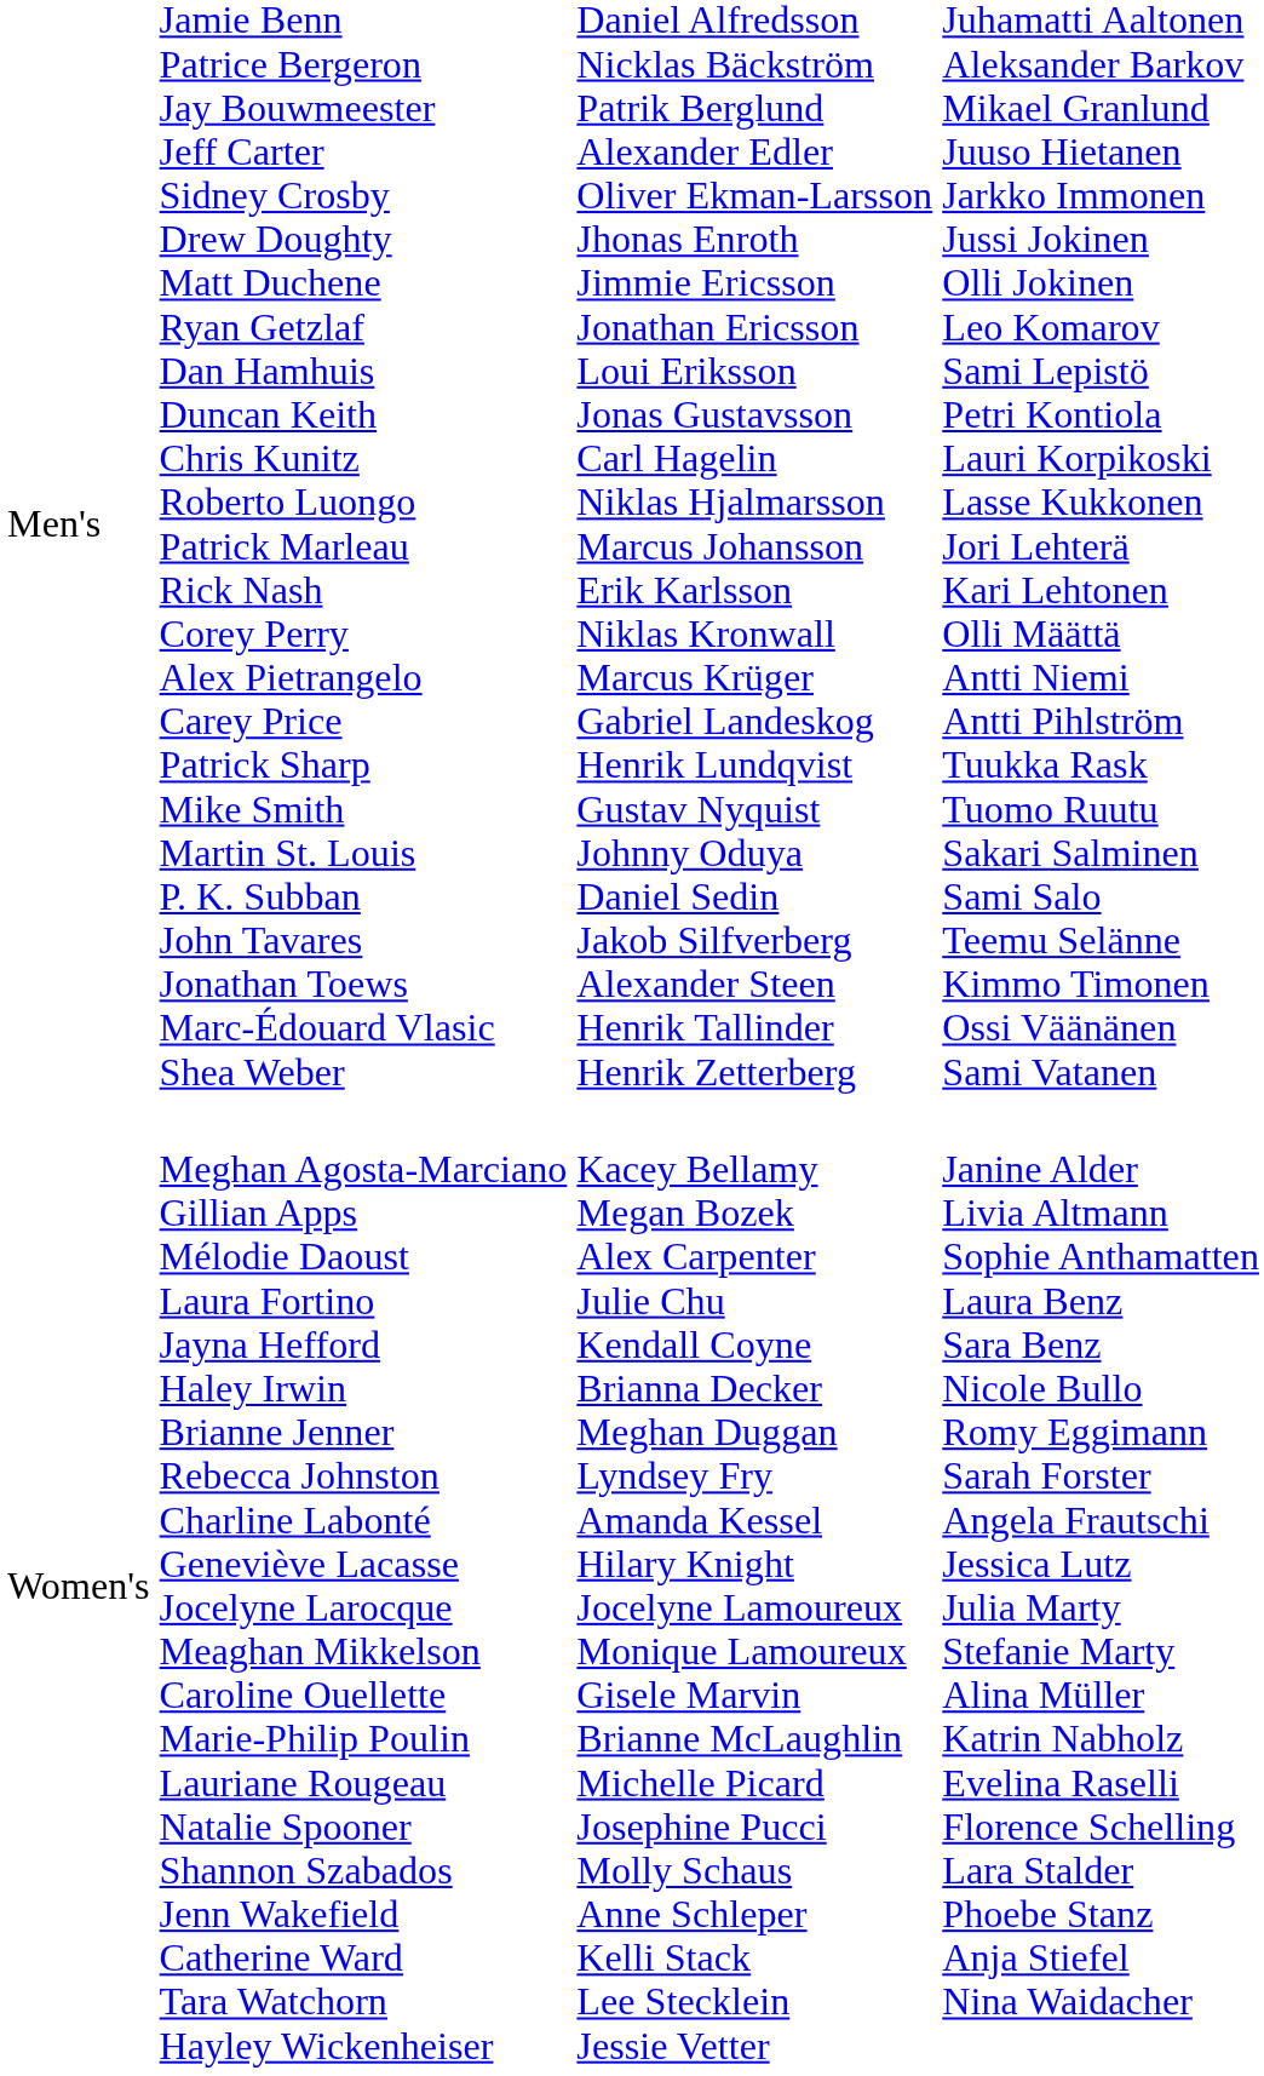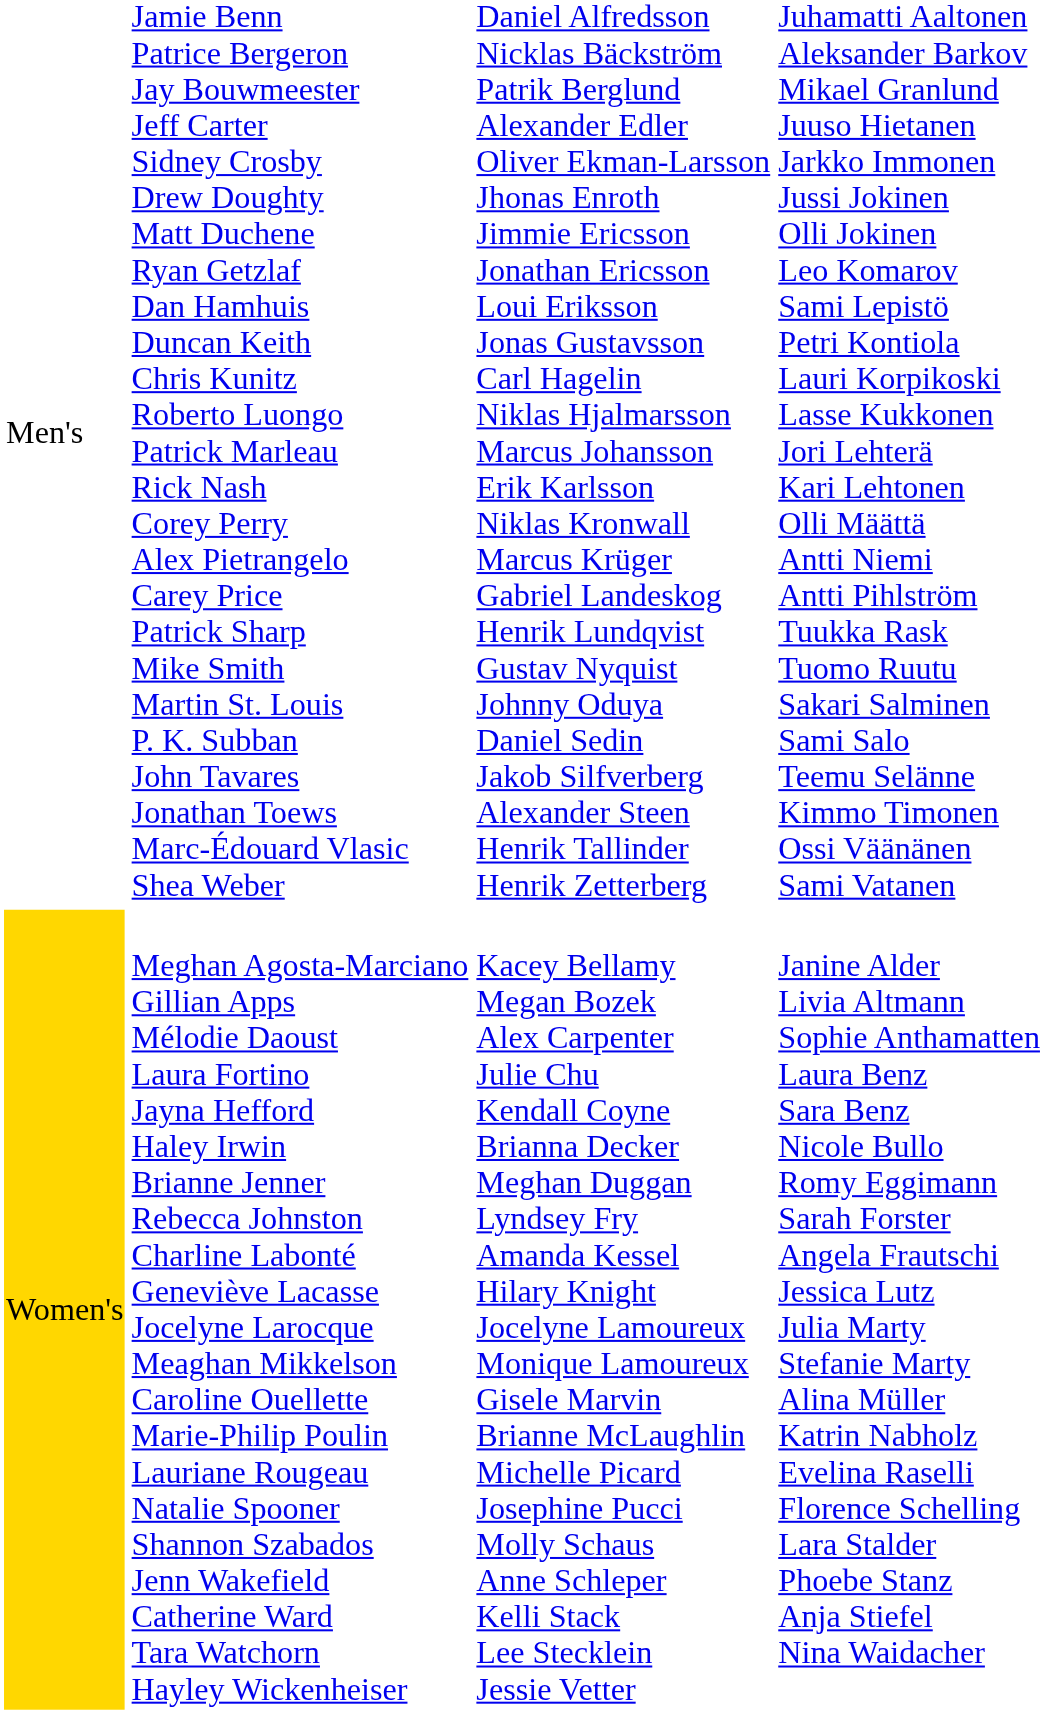Women's | column 1: no background -> gold background
